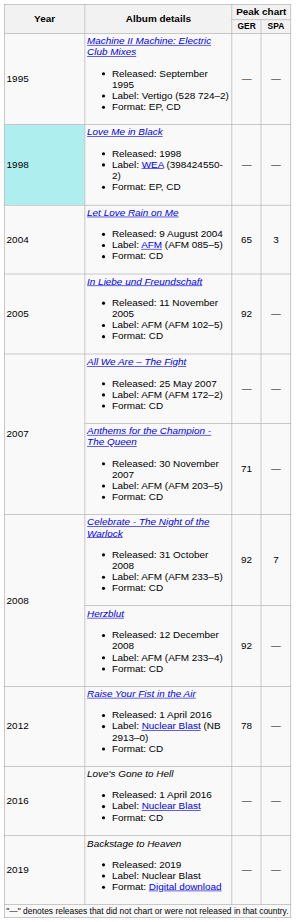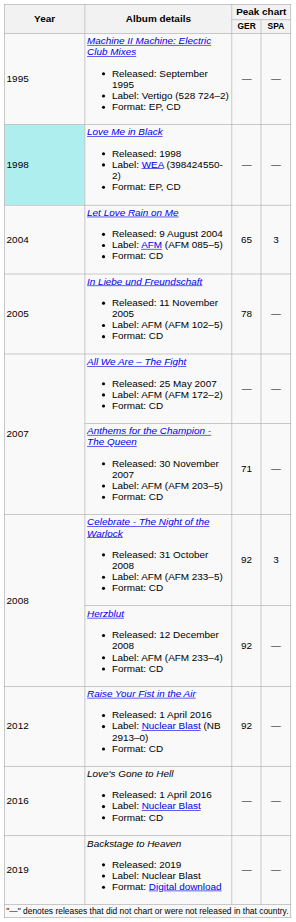row 6 | Peak chart / GER: 92 -> 78
row 9 | Peak chart / SPA: 7 -> 3
row 11 | Peak chart / GER: 78 -> 92
